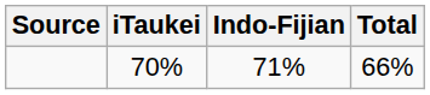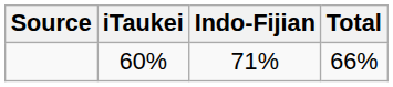row 2 | iTaukei: 70% -> 60%
